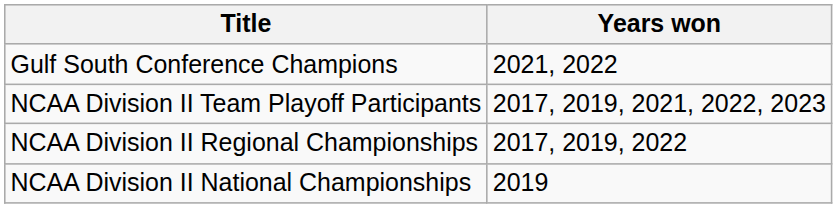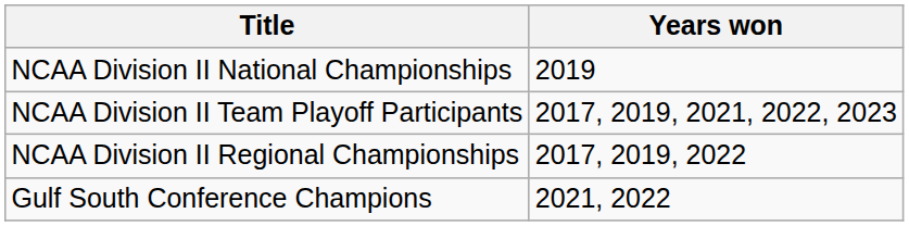rows swapped: Gulf South Conference Champions <-> NCAA Division II National Championships
